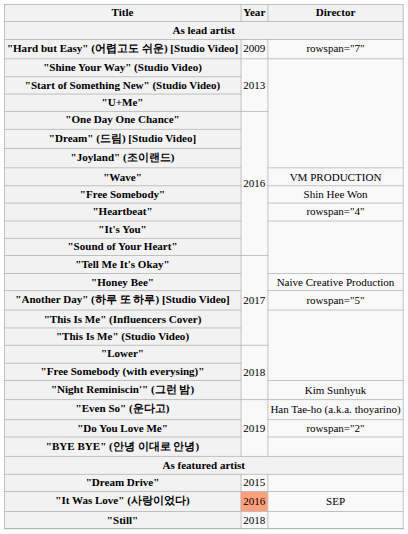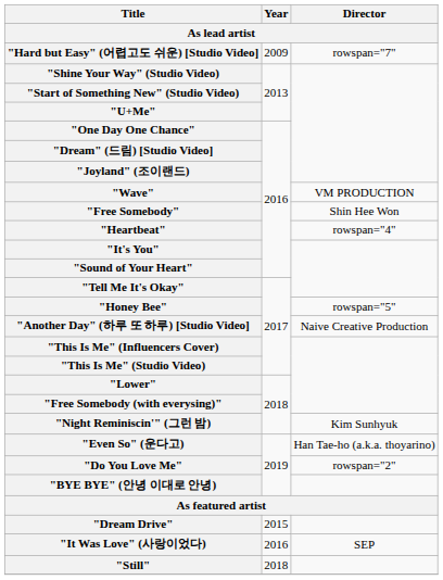"Honey Bee" | Director: Naive Creative Production -> rowspan="5"
"Another Day" (하루 또 하루) [Studio Video] | Director: rowspan="5" -> Naive Creative Production
"It Was Love" (사랑이었다) | Year: lightsalmon background -> no background
